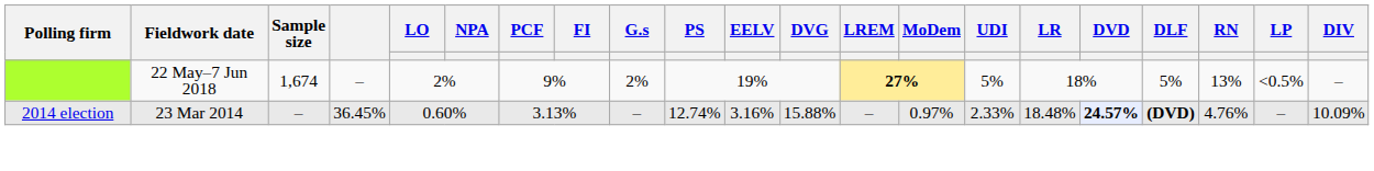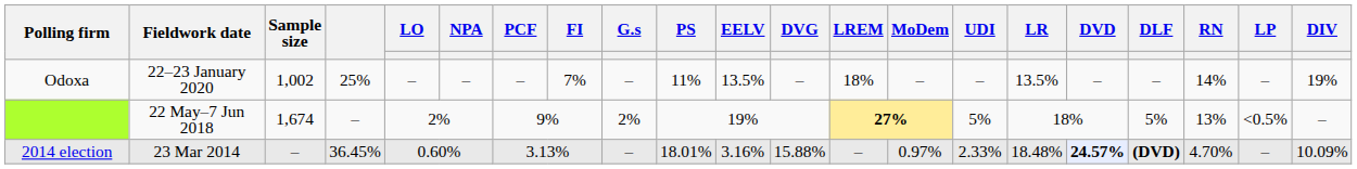+ row: Odoxa | 22–23 January 2020 | 1,002 | 25% | – | – | – | 7% | – | 11% | 13.5% | – | 18% | – | – | 13.5% | – | – | 14% | – | 19%
2014 election | PS: 12.74% -> 18.01%
2014 election | RN: 4.76% -> 4.70%
